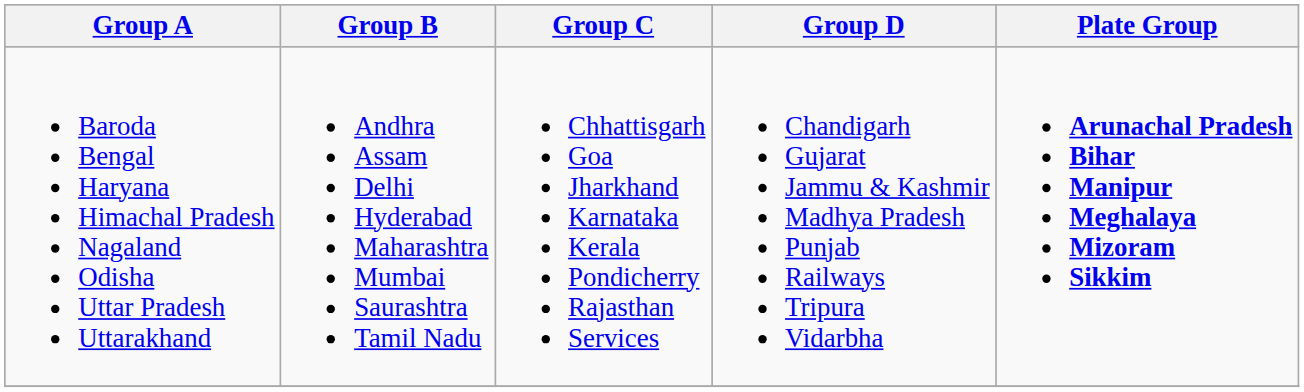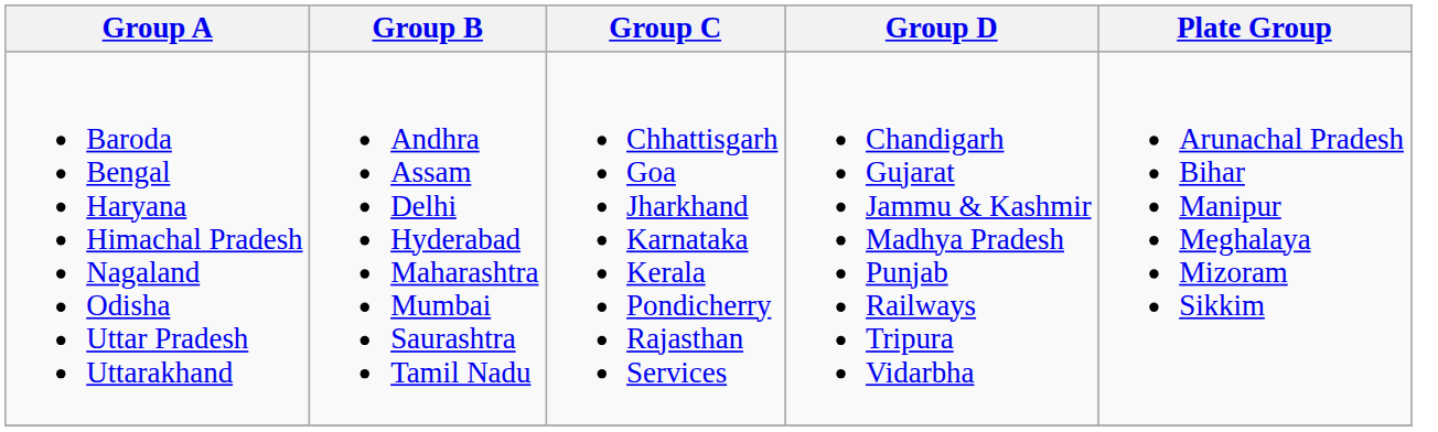row 2 | Plate Group: bold -> normal
